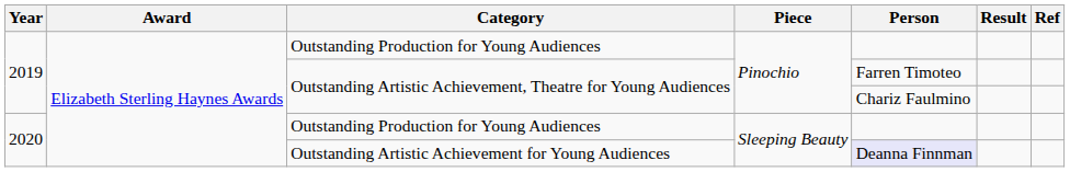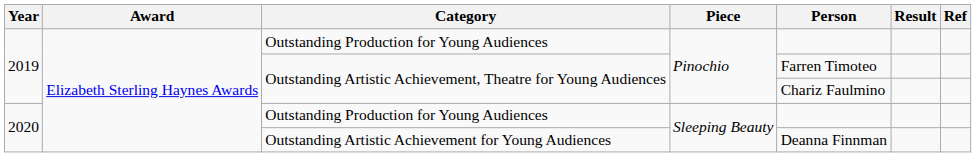Outstanding Artistic Achievement for Young Audiences | Person: lavender background -> no background
